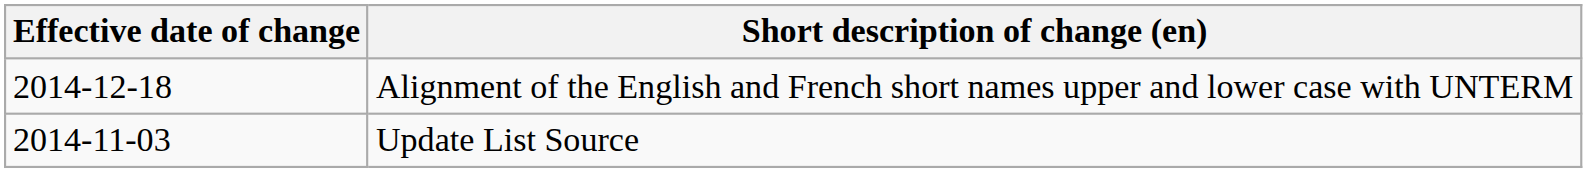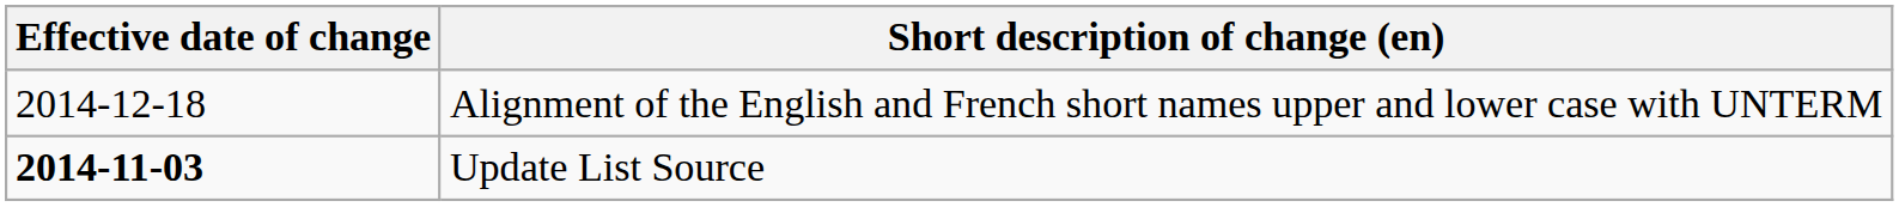Update List Source | Effective date of change: normal -> bold
